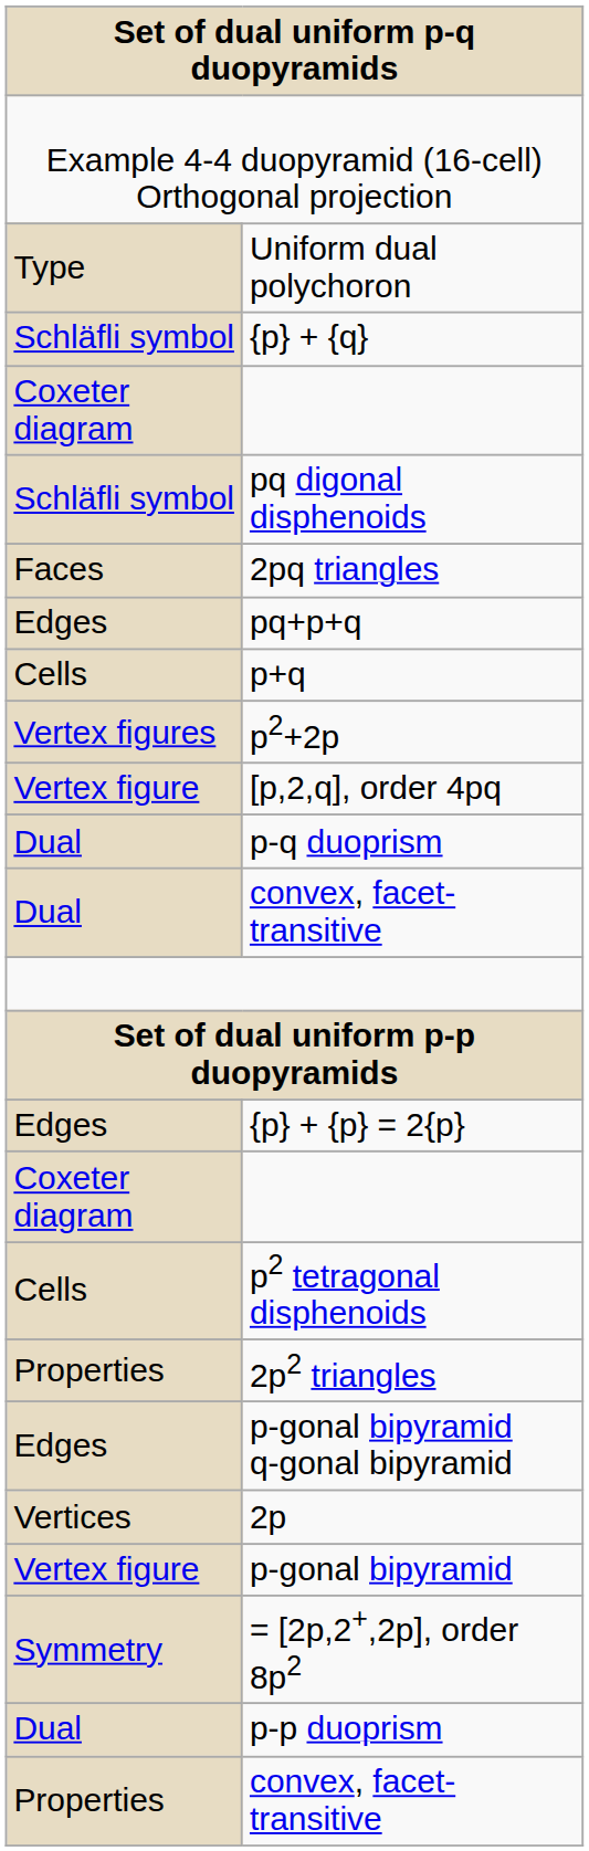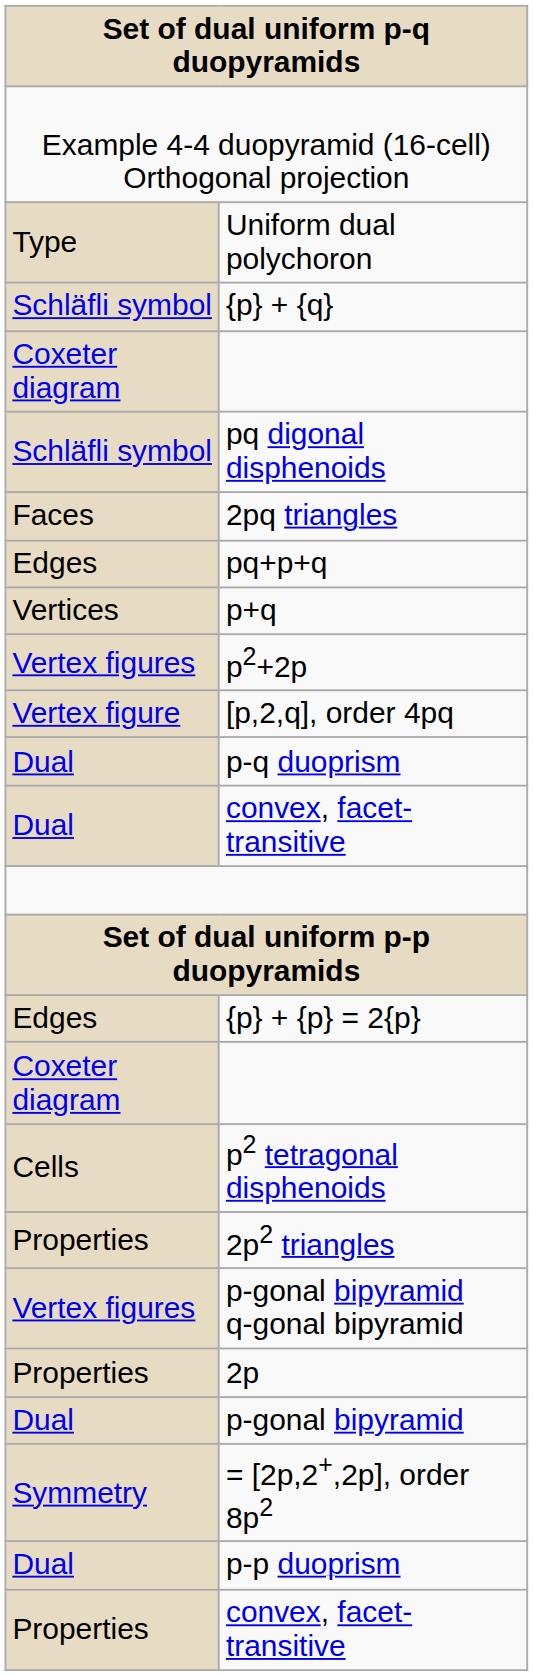row 9 | column 1: Cells -> Vertices
row 20 | column 1: Edges -> Vertex figures
row 21 | column 1: Vertices -> Properties
row 22 | column 1: Vertex figure -> Dual
